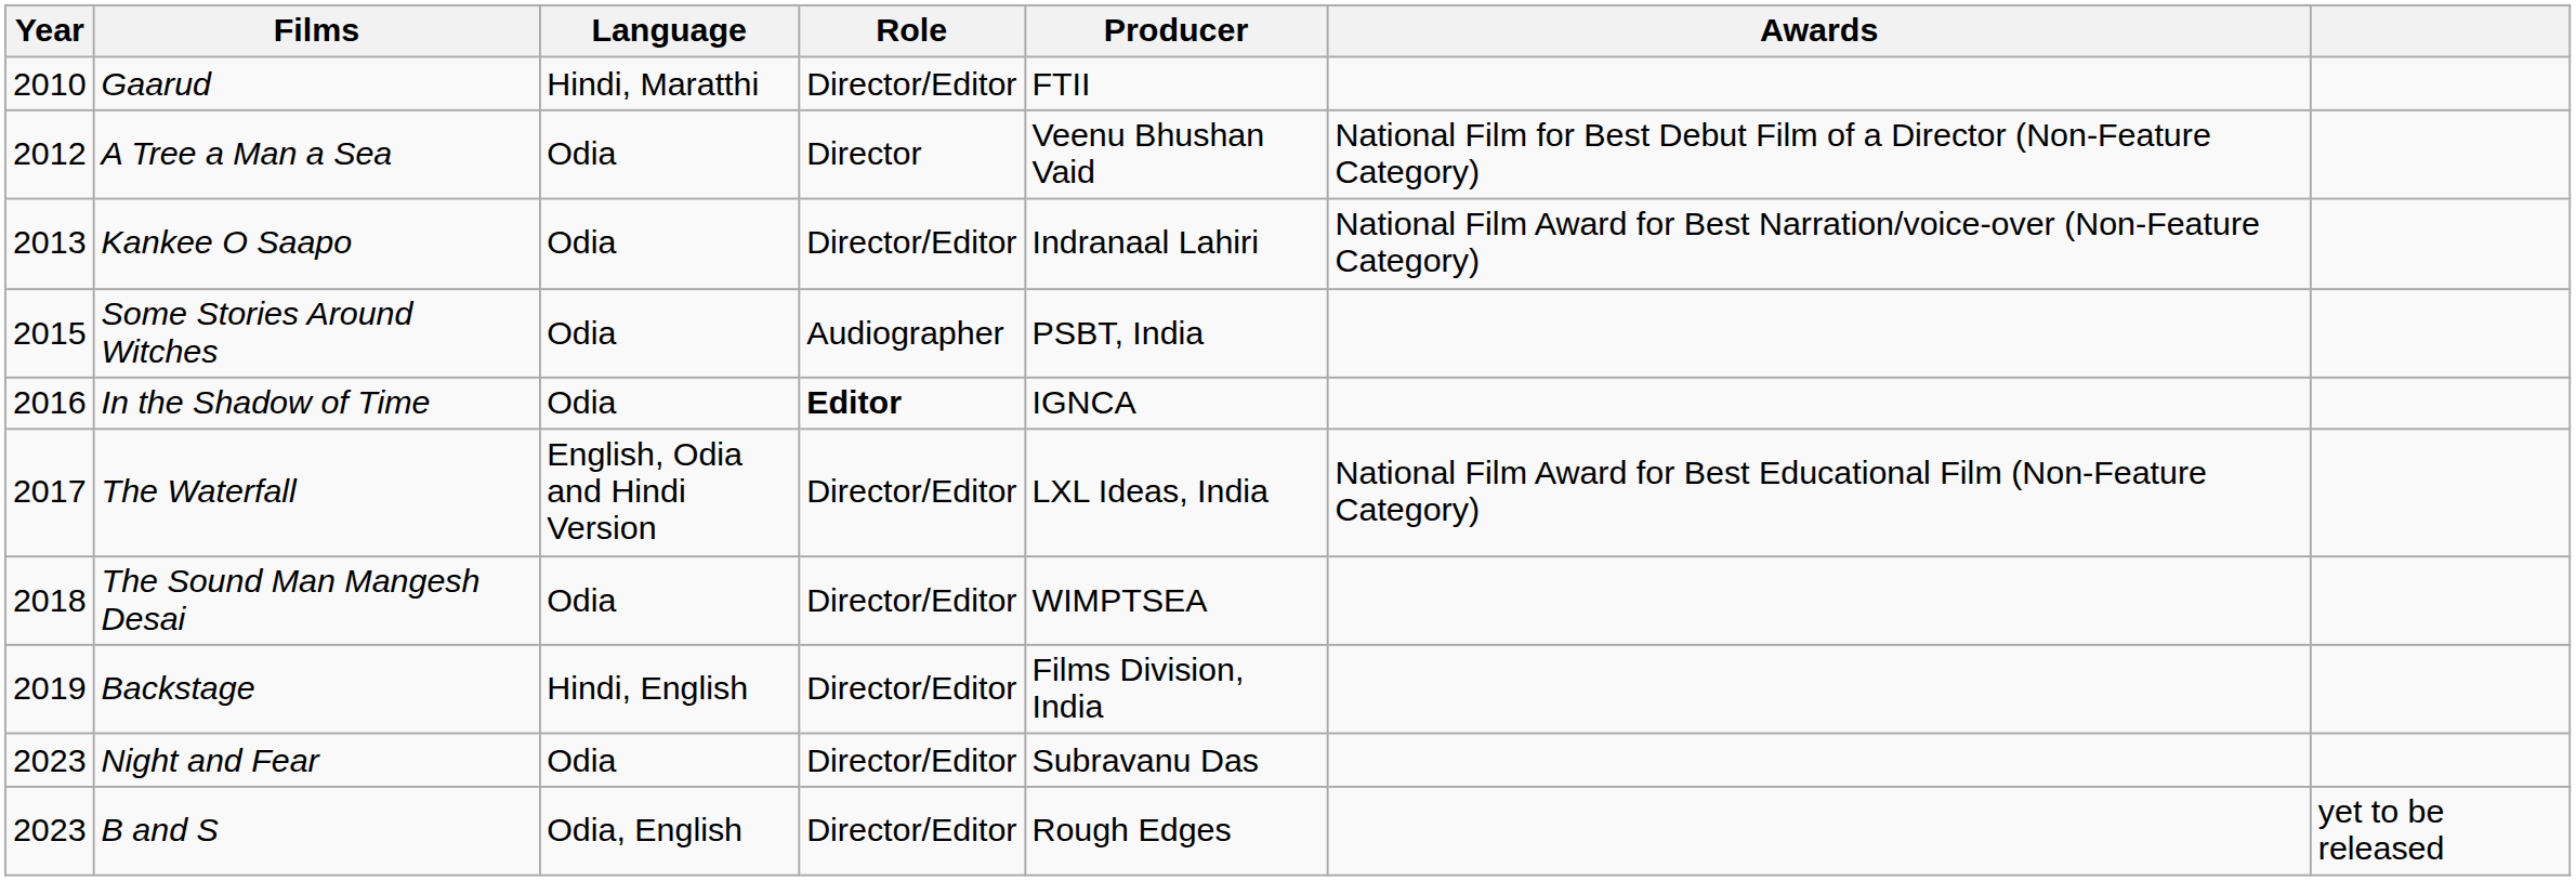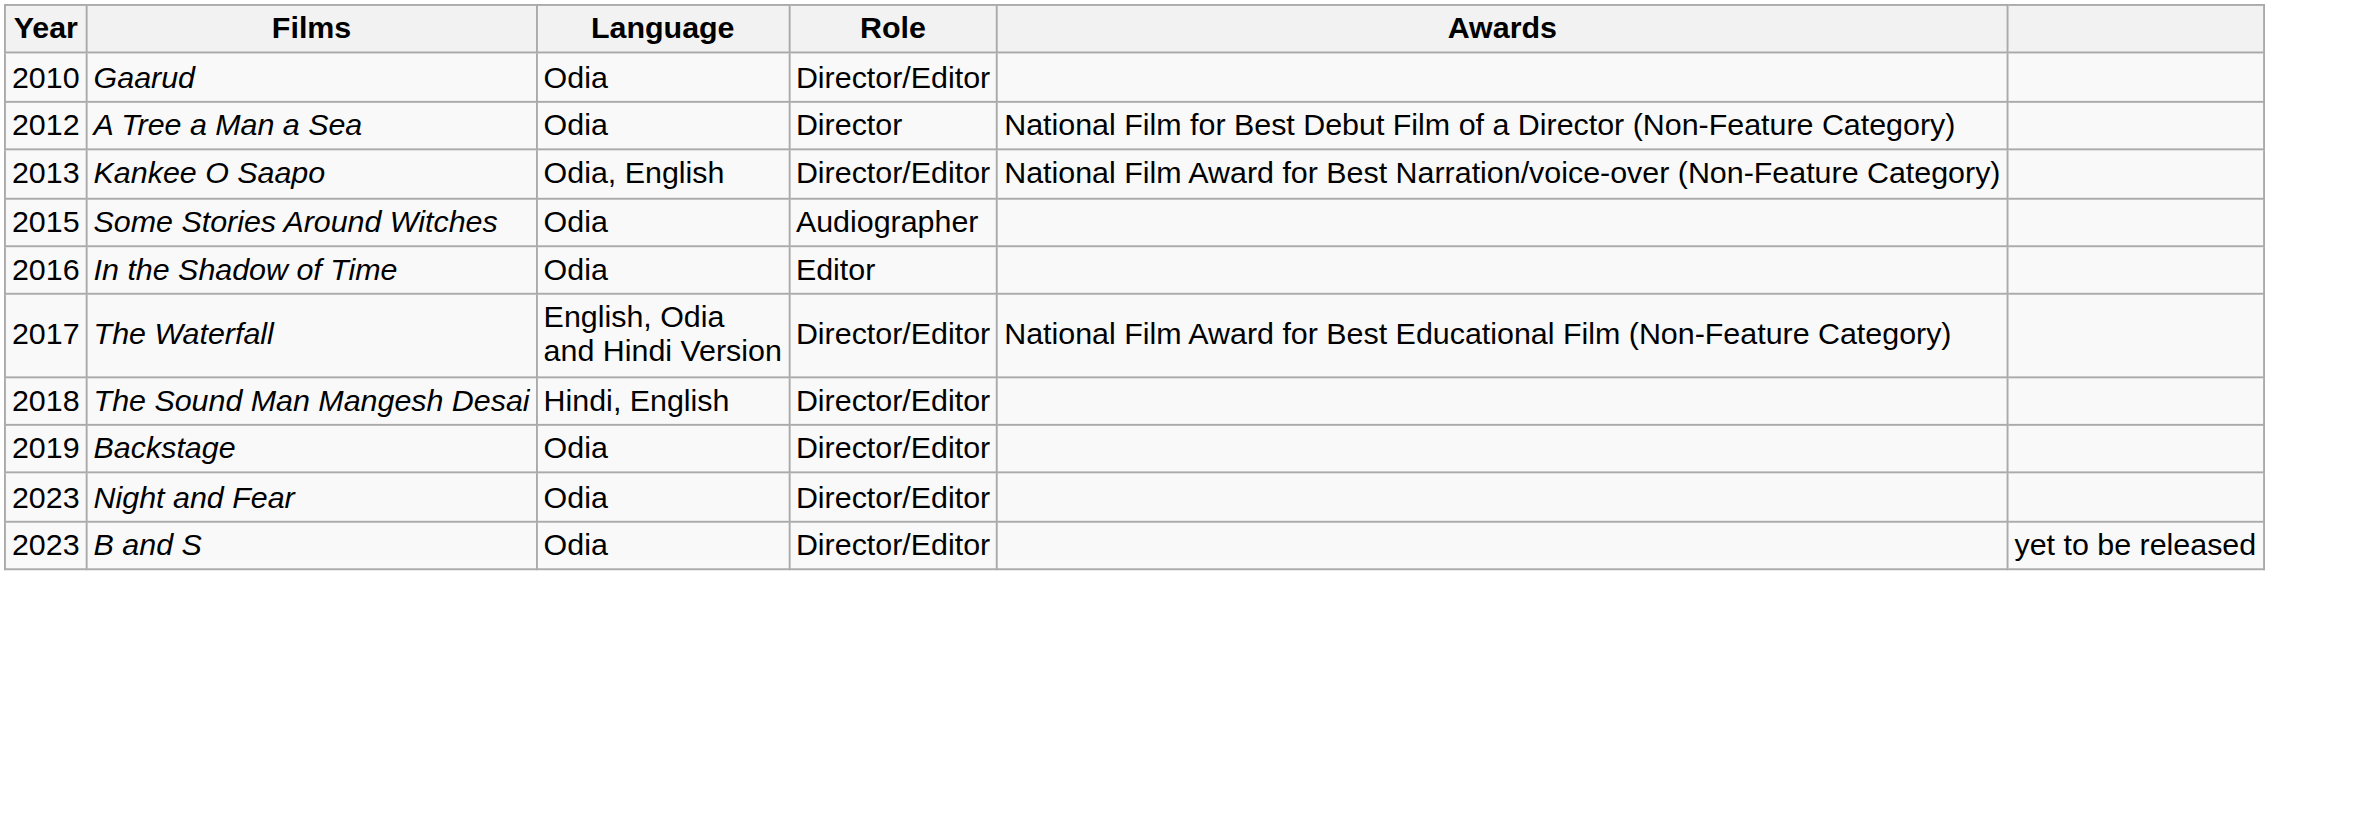- column: Producer | FTII | Veenu Bhushan Vaid | Indranaal Lahiri | PSBT, India | IGNCA | LXL Ideas, India | WIMPTSEA | Films Division, India | Subravanu Das | Rough Edges
Gaarud | Language: Hindi, Maratthi -> Odia
Kankee O Saapo | Language: Odia -> Odia, English
In the Shadow of Time | Role: bold -> normal
The Sound Man Mangesh Desai | Language: Odia -> Hindi, English
Backstage | Language: Hindi, English -> Odia
B and S | Language: Odia, English -> Odia
